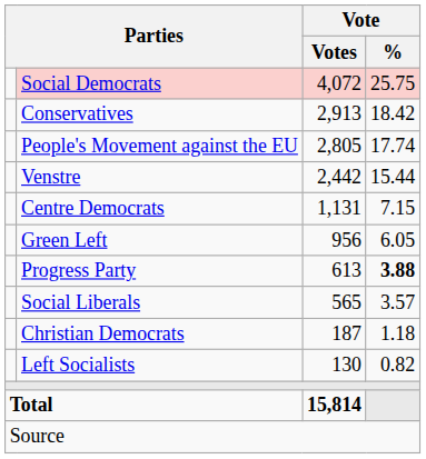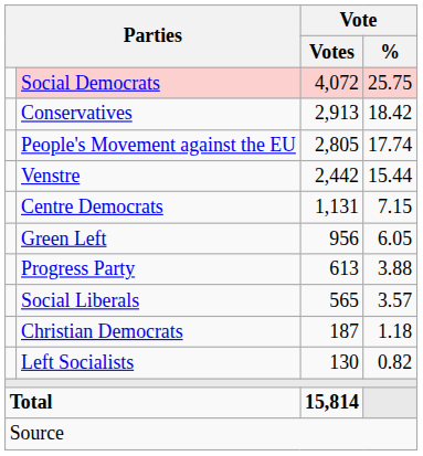Progress Party | Vote / %: bold -> normal
